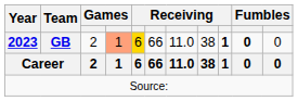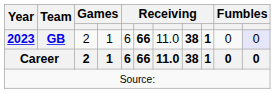2023 | column 4: lightsalmon background -> no background
2023 | column 5: gold background -> no background
2023 | column 6: normal -> bold
2023 | column 8: normal -> bold
2023 | column 10: bold -> normal
2023 | column 11: no background -> lavender background
